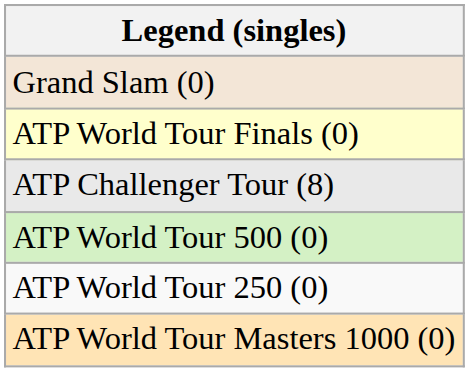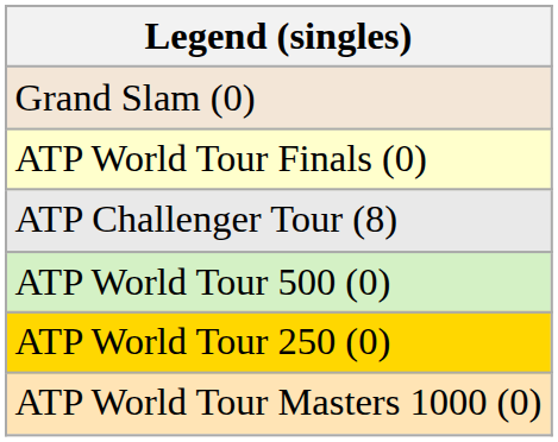row 6 | column 1: no background -> gold background
